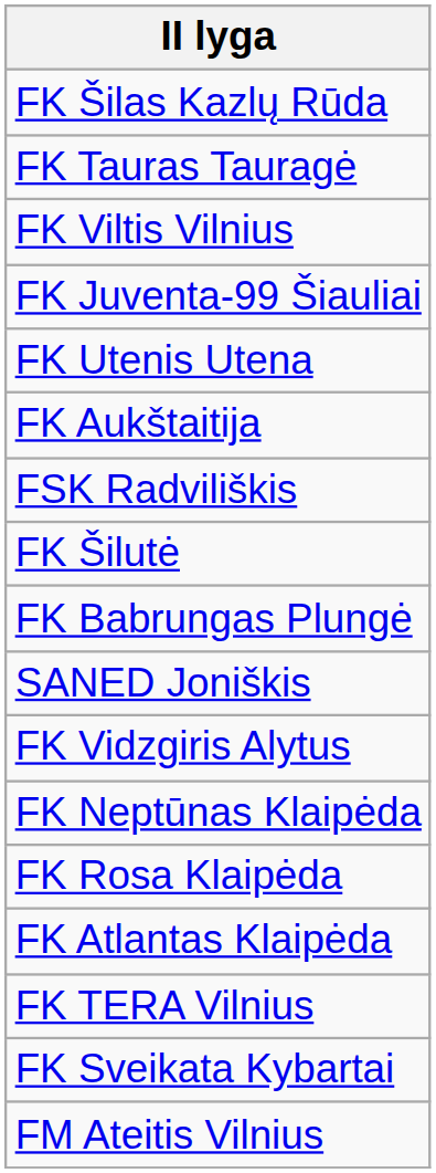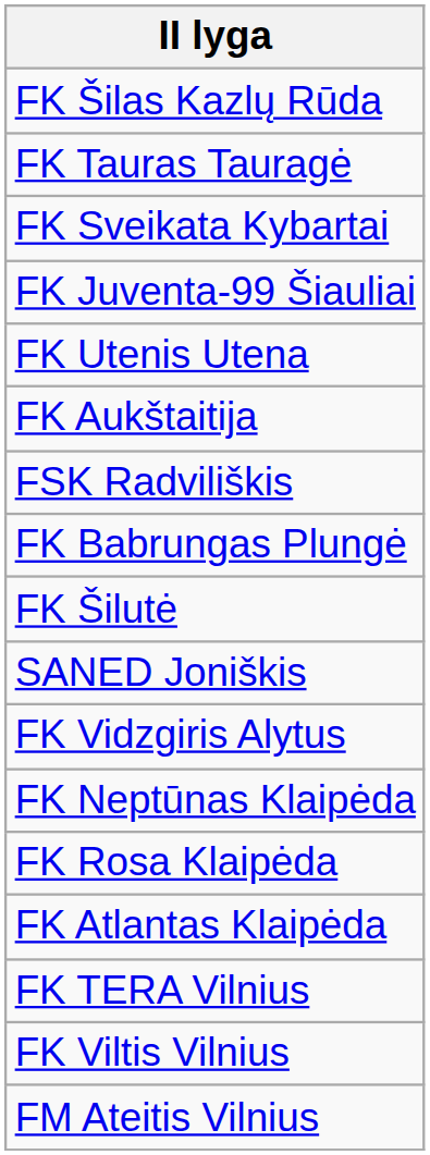row 4 | column 1: FK Viltis Vilnius -> FK Sveikata Kybartai
row 9 | column 1: FK Šilutė -> FK Babrungas Plungė
row 10 | column 1: FK Babrungas Plungė -> FK Šilutė
row 17 | column 1: FK Sveikata Kybartai -> FK Viltis Vilnius
